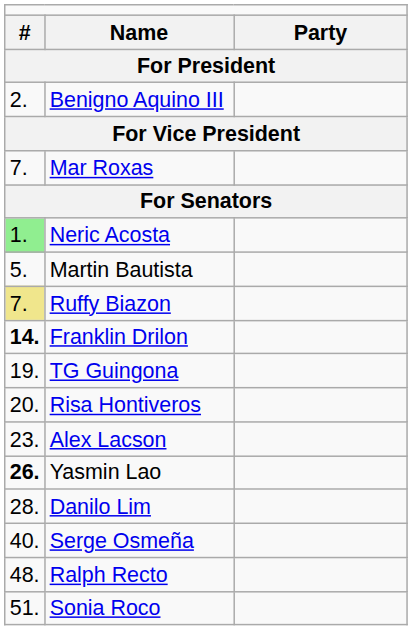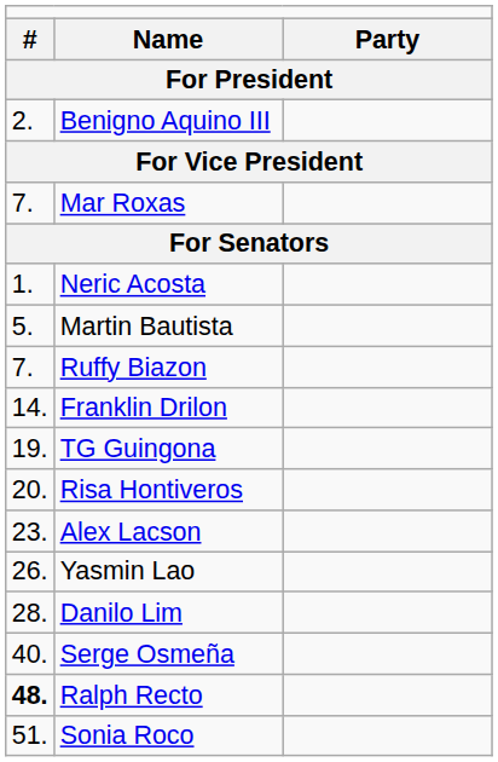Neric Acosta | column 1: lightgreen background -> no background
Ruffy Biazon | column 1: khaki background -> no background
Franklin Drilon | column 1: bold -> normal
Yasmin Lao | column 1: bold -> normal
Ralph Recto | column 1: normal -> bold
